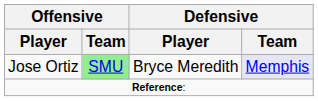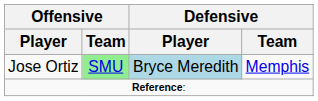Jose Ortiz | Defensive / Player: no background -> lightblue background
Jose Ortiz | Defensive / Team: lavender background -> no background
